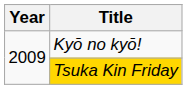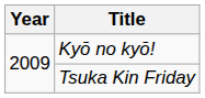Tsuka Kin Friday | Title: gold background -> no background
